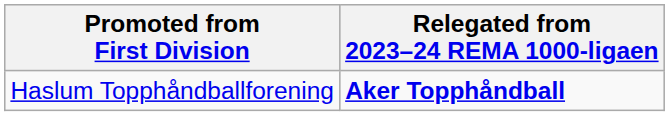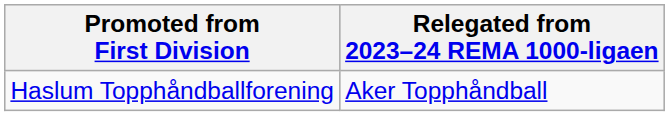Haslum Topphåndballforening | Relegated from 2023–24 REMA 1000-ligaen: bold -> normal
